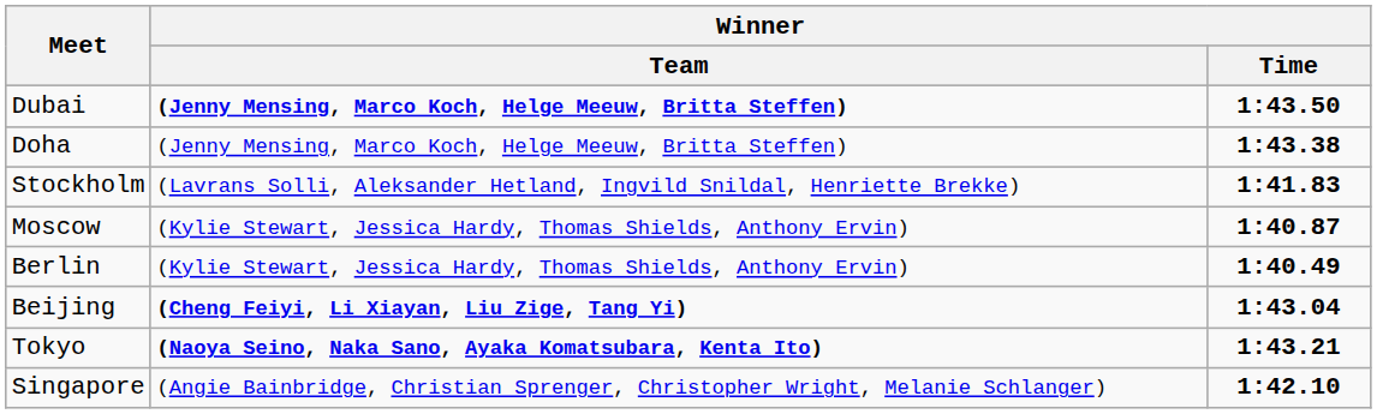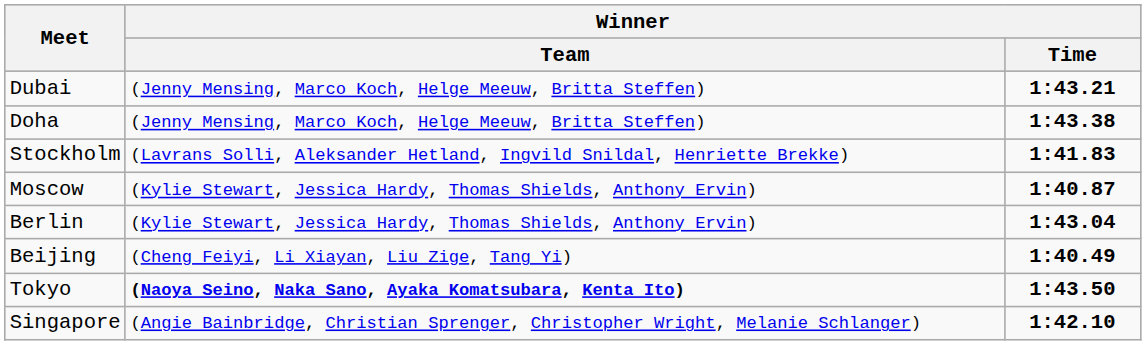Dubai | Winner / Team: bold -> normal
Dubai | Winner / Time: 1:43.50 -> 1:43.21
Berlin | Winner / Time: 1:40.49 -> 1:43.04
Beijing | Winner / Team: bold -> normal
Beijing | Winner / Time: 1:43.04 -> 1:40.49
Tokyo | Winner / Time: 1:43.21 -> 1:43.50
